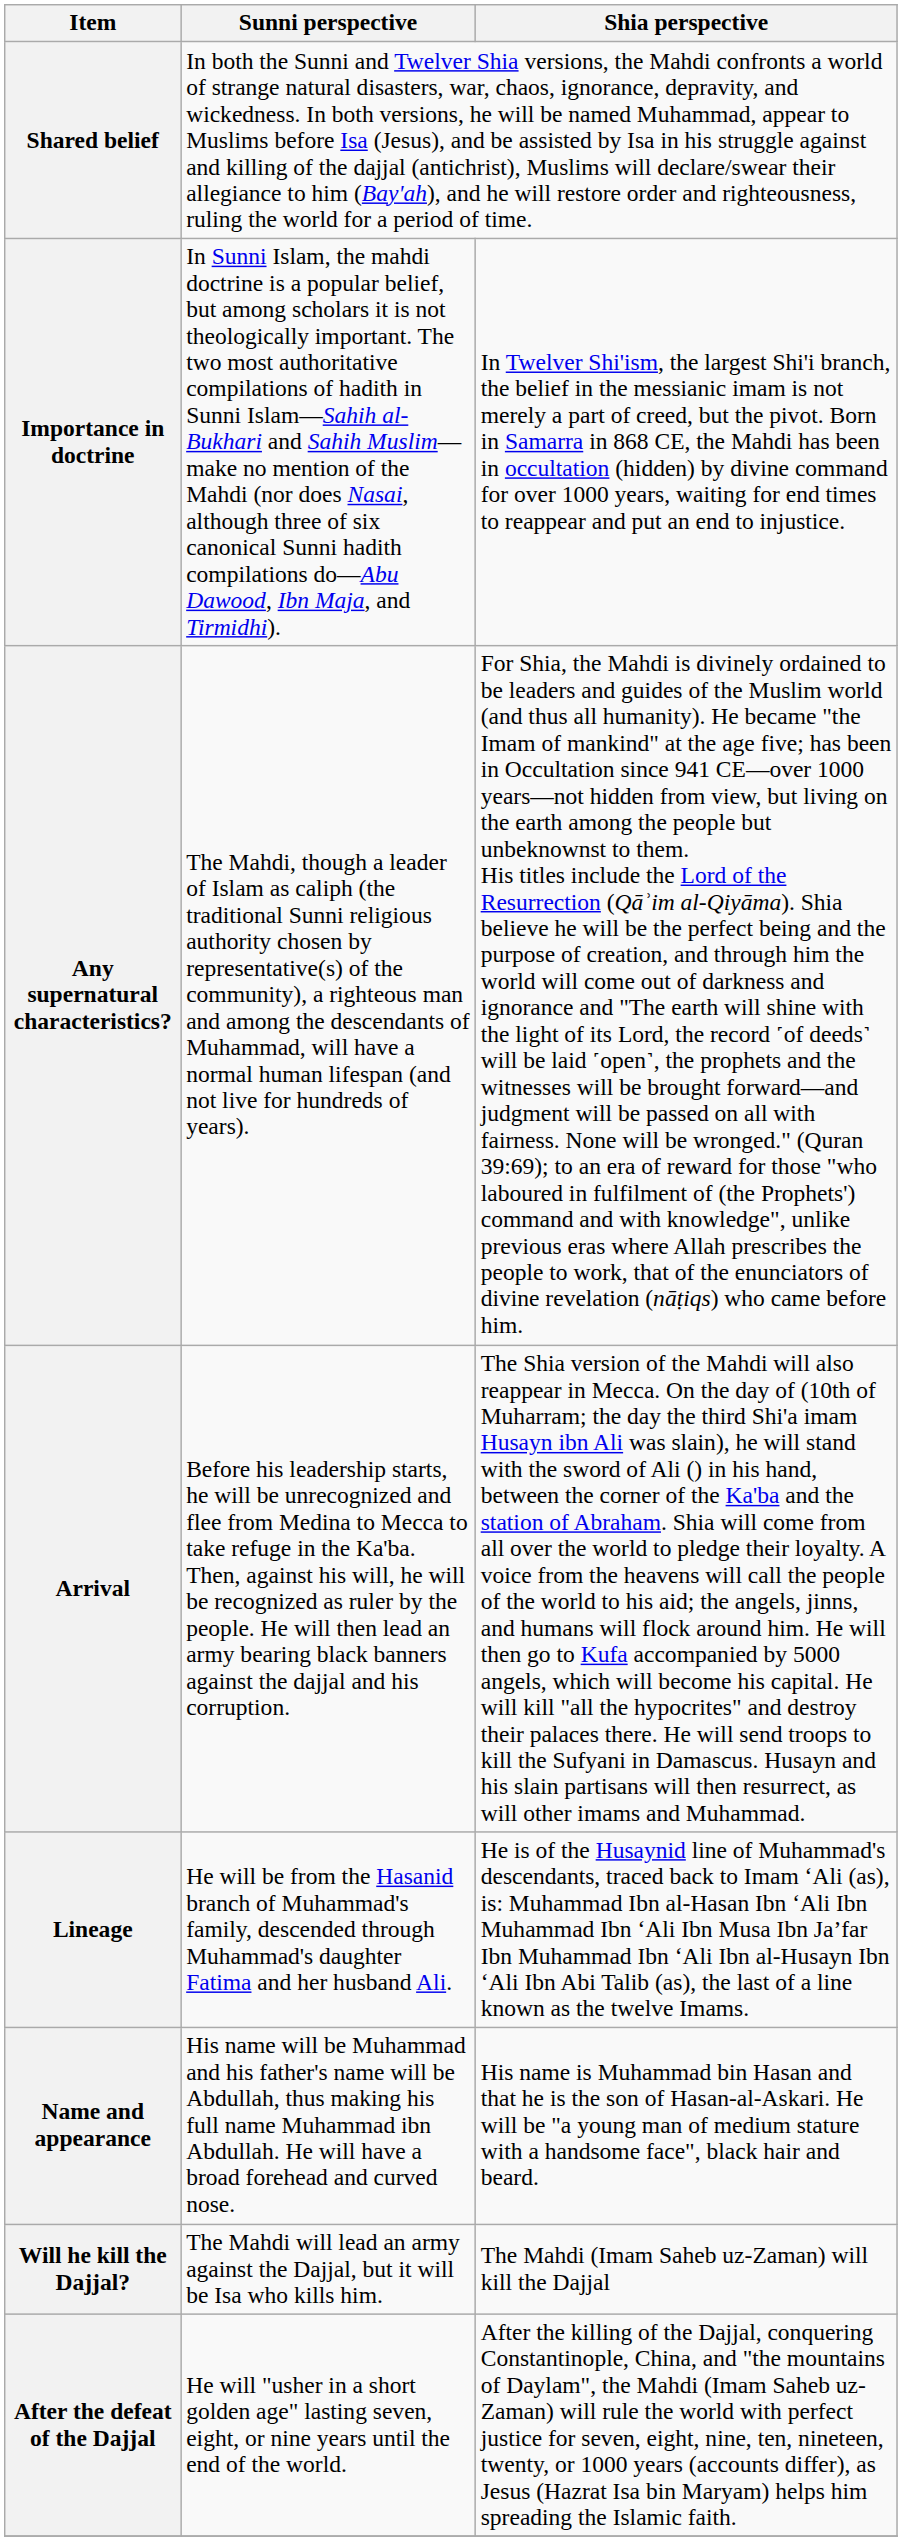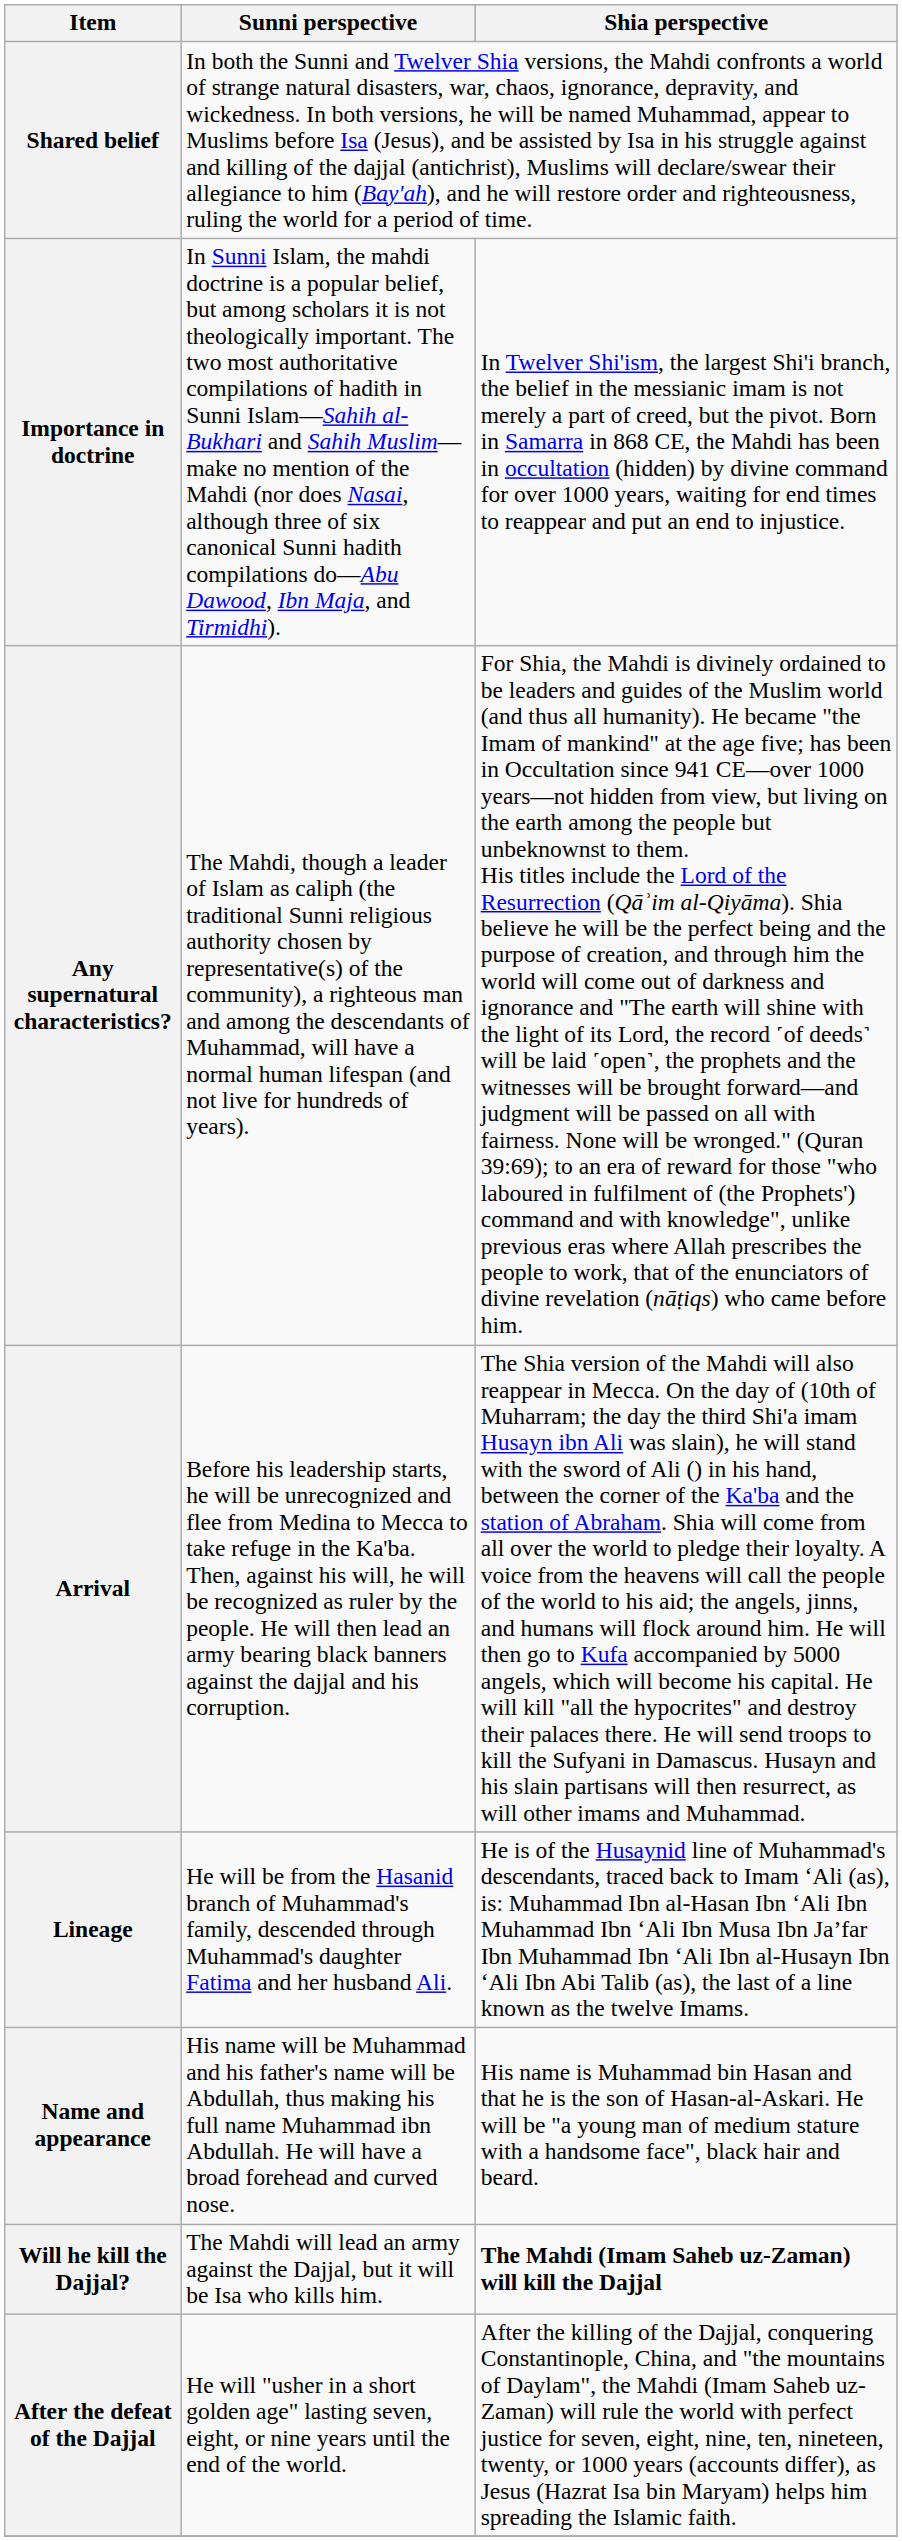Will he kill the Dajjal? | Shia perspective: normal -> bold
